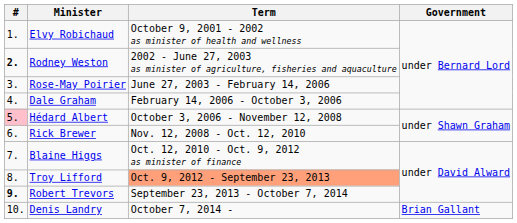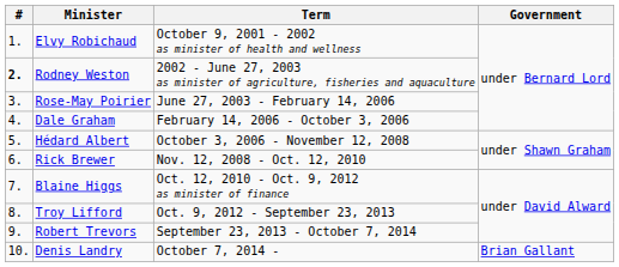Hédard Albert | #: pink background -> no background
Troy Lifford | Term: lightsalmon background -> no background
Robert Trevors | #: bold -> normal
